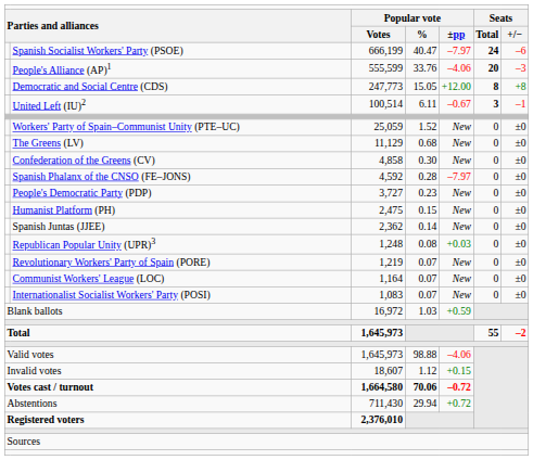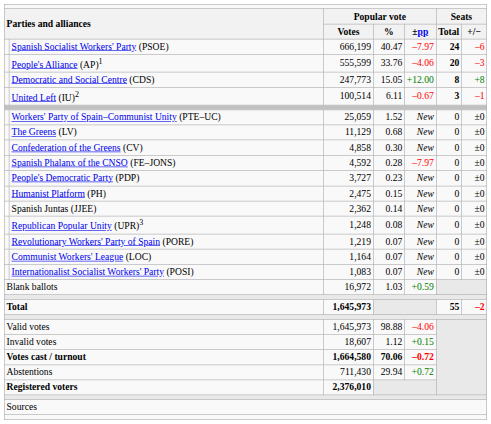Republican Popular Unity (UPR)3 | column 5: +0.03 -> New
